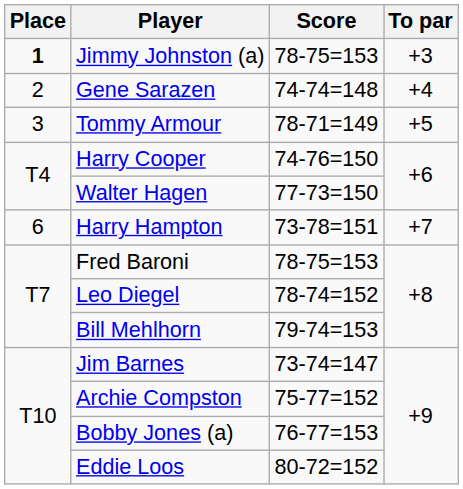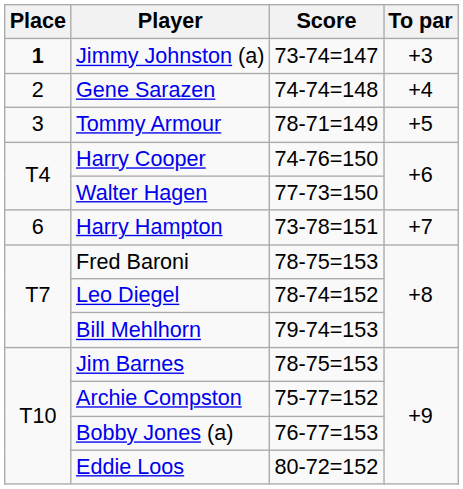Jimmy Johnston (a) | Score: 78-75=153 -> 73-74=147
Jim Barnes | Score: 73-74=147 -> 78-75=153
